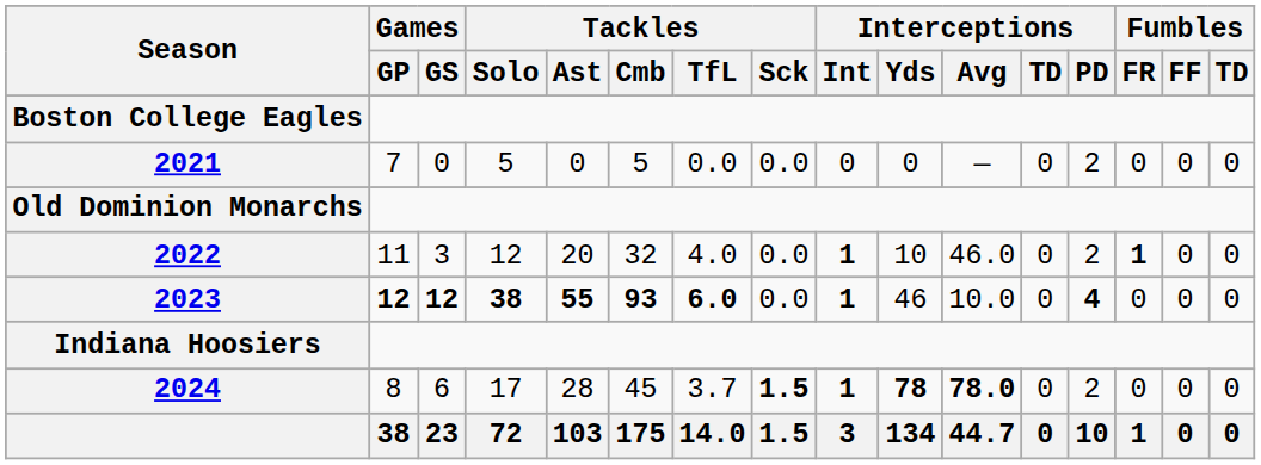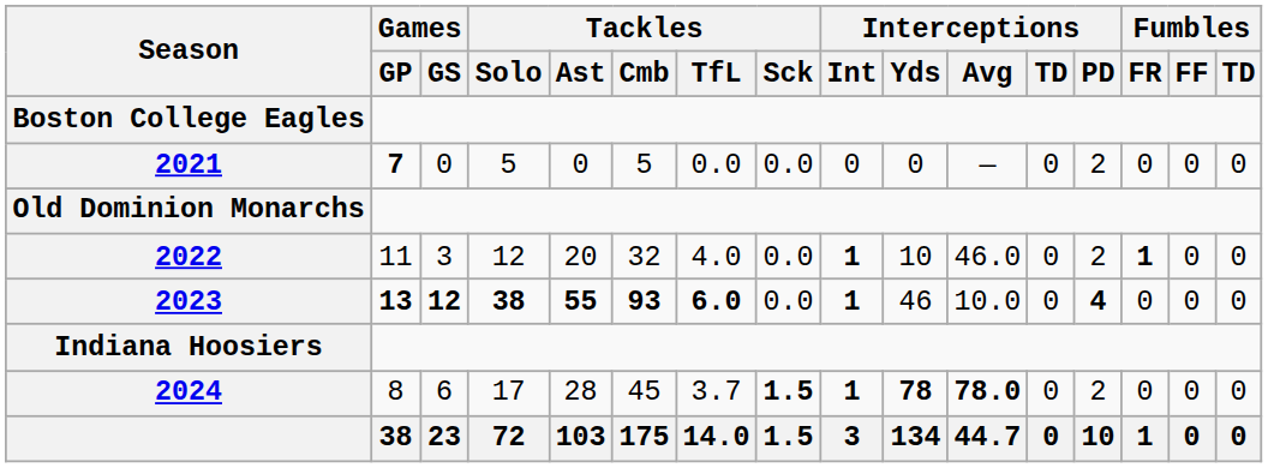2021 | Games / GP: normal -> bold
2023 | Games / GP: 12 -> 13
